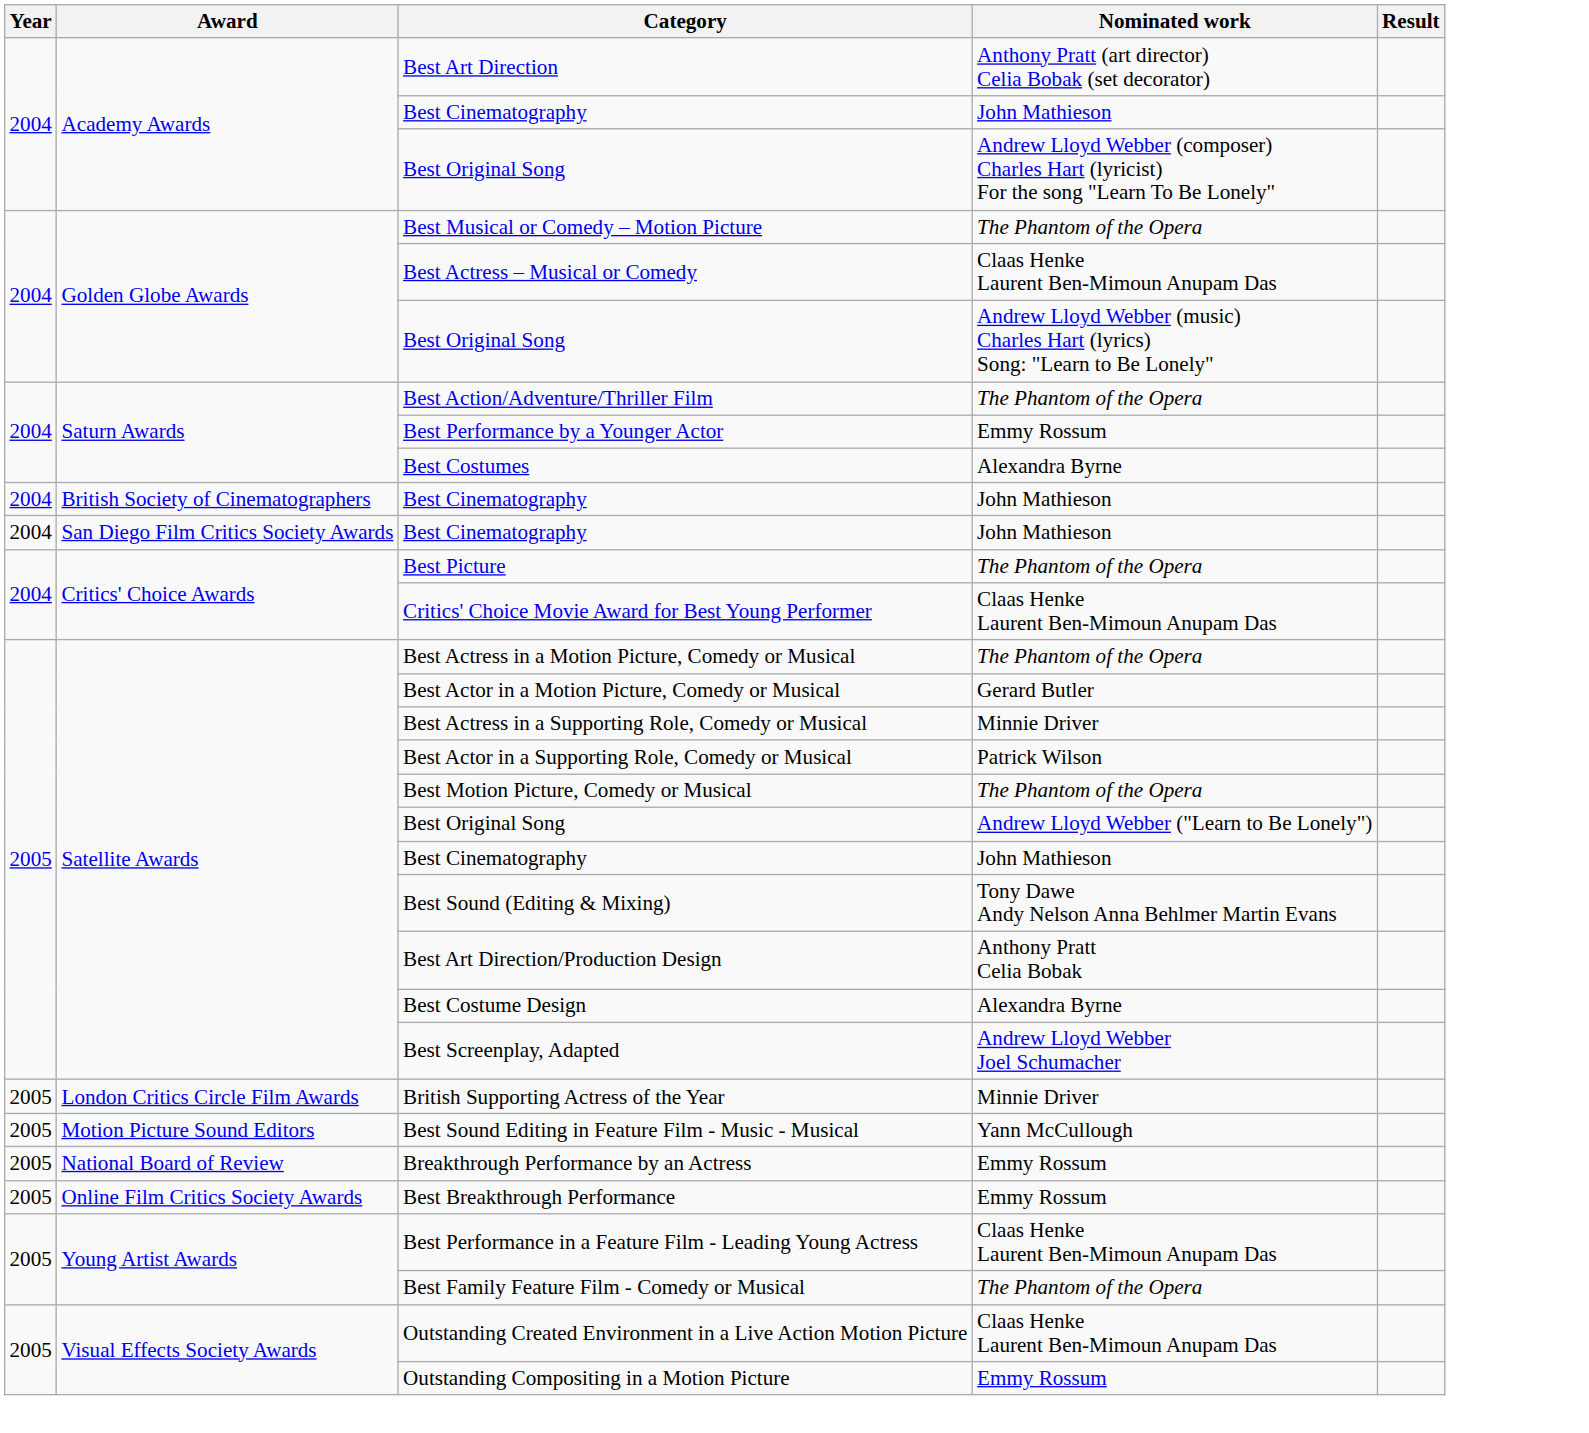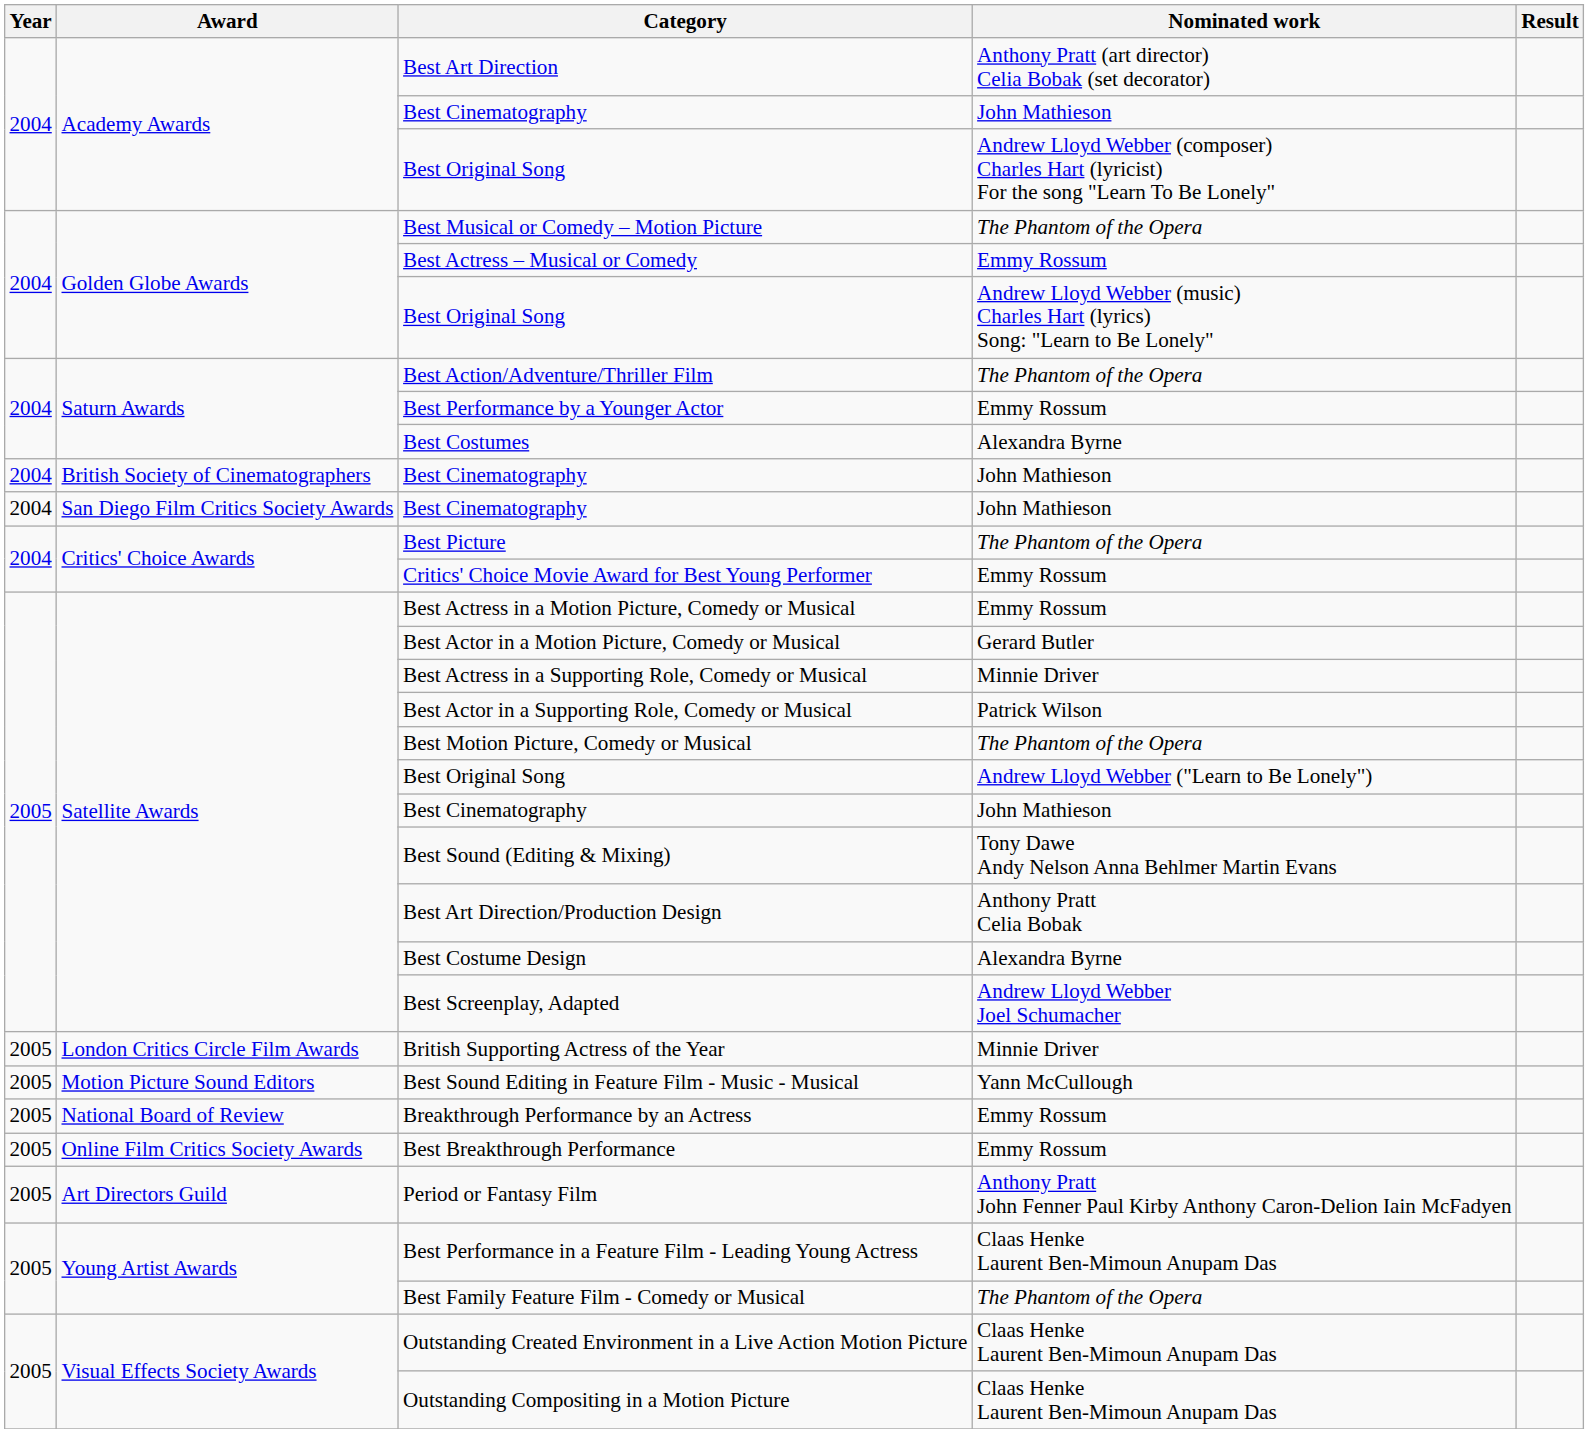Best Actress – Musical or Comedy | Nominated work: Claas Henke Laurent Ben-Mimoun Anupam Das -> Emmy Rossum
Critics' Choice Movie Award for Best Young Performer | Nominated work: Claas Henke Laurent Ben-Mimoun Anupam Das -> Emmy Rossum
Best Actress in a Motion Picture, Comedy or Musical | Nominated work: The Phantom of the Opera -> Emmy Rossum
+ row: 2005 | Art Directors Guild | Period or Fantasy Film | Anthony Pratt John Fenner Paul Kirby Anthony Caron-Delion Iain McFadyen
Outstanding Compositing in a Motion Picture | Nominated work: Emmy Rossum -> Claas Henke Laurent Ben-Mimoun Anupam Das
